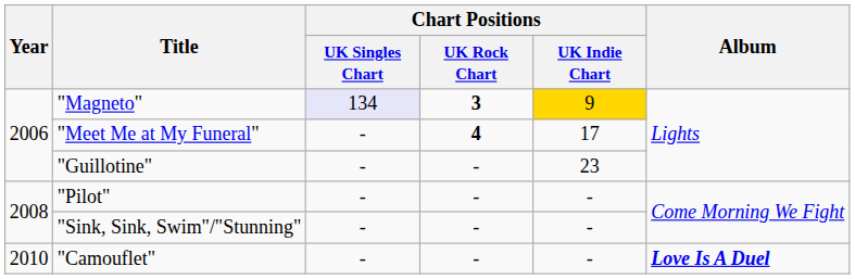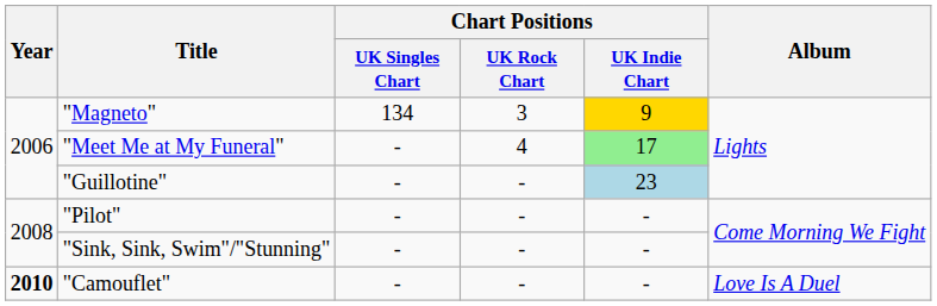"Magneto" | Chart Positions / UK Singles Chart: lavender background -> no background
"Magneto" | Chart Positions / UK Rock Chart: bold -> normal
"Meet Me at My Funeral" | Chart Positions / UK Rock Chart: bold -> normal
"Meet Me at My Funeral" | Chart Positions / UK Indie Chart: no background -> lightgreen background
"Guillotine" | Chart Positions / UK Indie Chart: no background -> lightblue background
"Camouflet" | Year: normal -> bold
"Camouflet" | Album: bold -> normal
